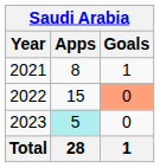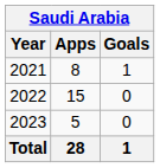2022 | Goals: lightsalmon background -> no background
2023 | Apps: paleturquoise background -> no background
